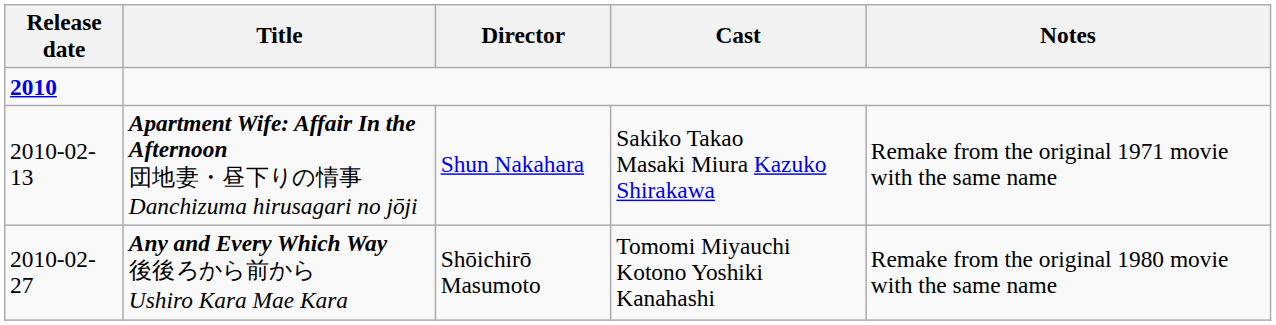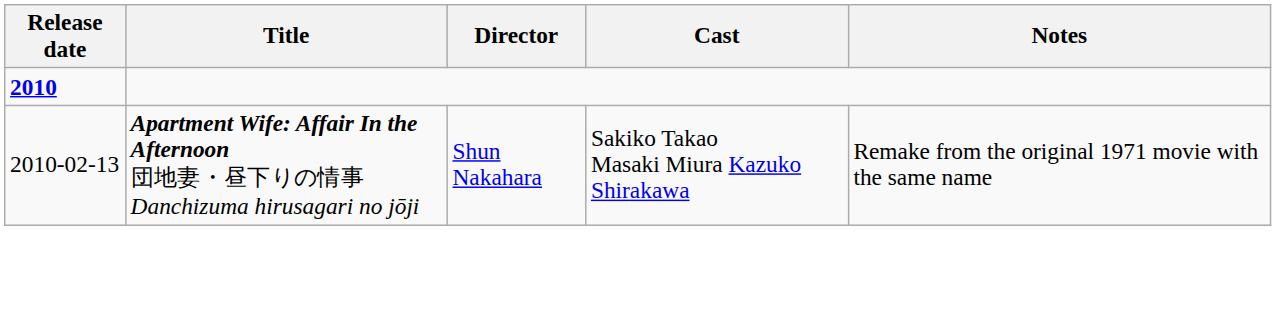- row: 2010-02-27 | Any and Every Which Way 後後ろから前から Ushiro Kara Mae Kara | Shōichirō Masumoto | Tomomi Miyauchi Kotono Yoshiki Kanahashi | Remake from the original 1980 movie with the same name
